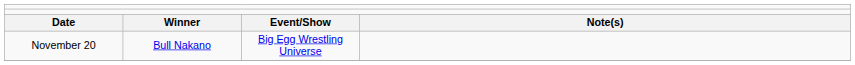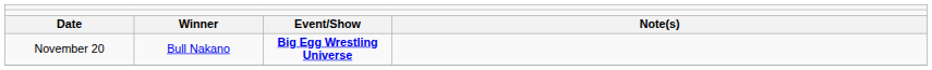November 20 | column 3: normal -> bold
